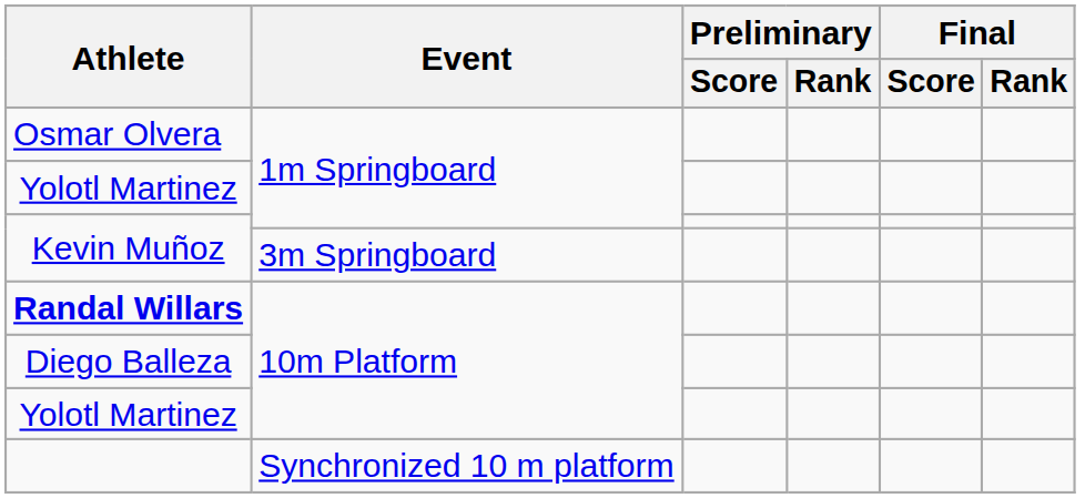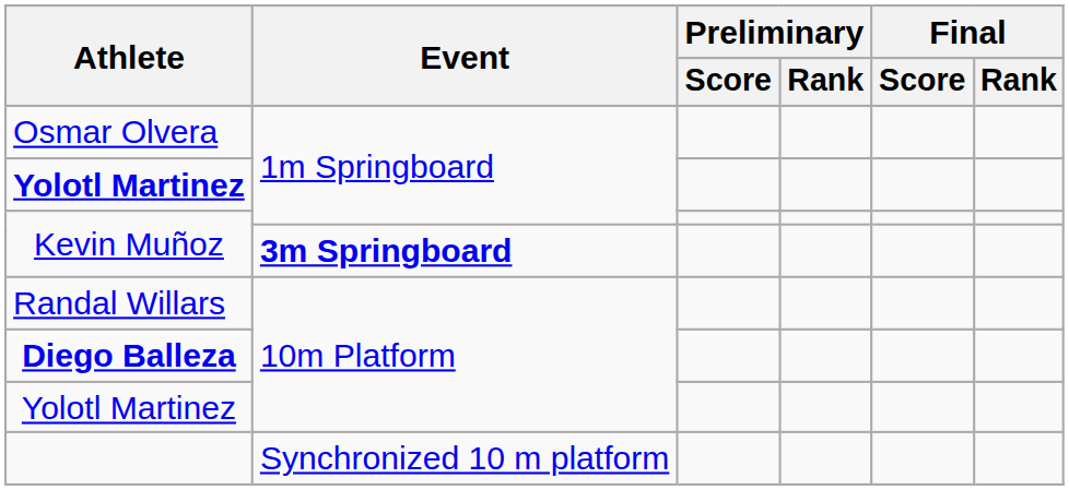Yolotl Martinez / 1m Springboard | Athlete: normal -> bold
Kevin Muñoz / 3m Springboard | Event: normal -> bold
Randal Willars | Athlete: bold -> normal
Diego Balleza | Athlete: normal -> bold
